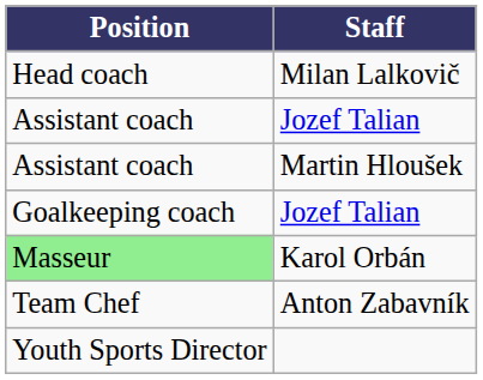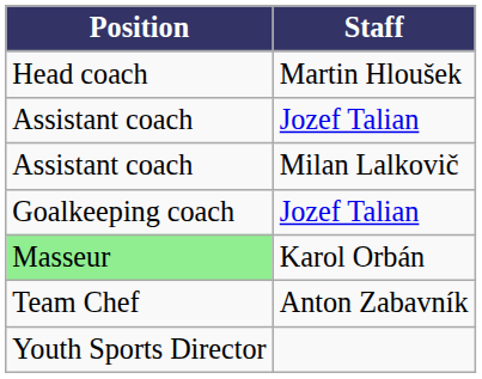row 2 | Staff: Milan Lalkovič -> Martin Hloušek
row 4 | Staff: Martin Hloušek -> Milan Lalkovič
